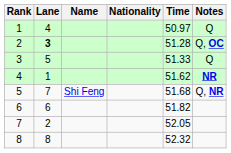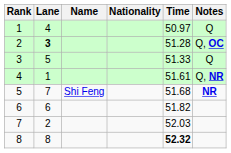row 5 | Time: 51.62 -> 51.61
row 5 | Notes: NR -> Q, NR
row 6 | Notes: Q, NR -> NR
row 8 | Time: 52.05 -> 52.03
row 9 | Time: normal -> bold
